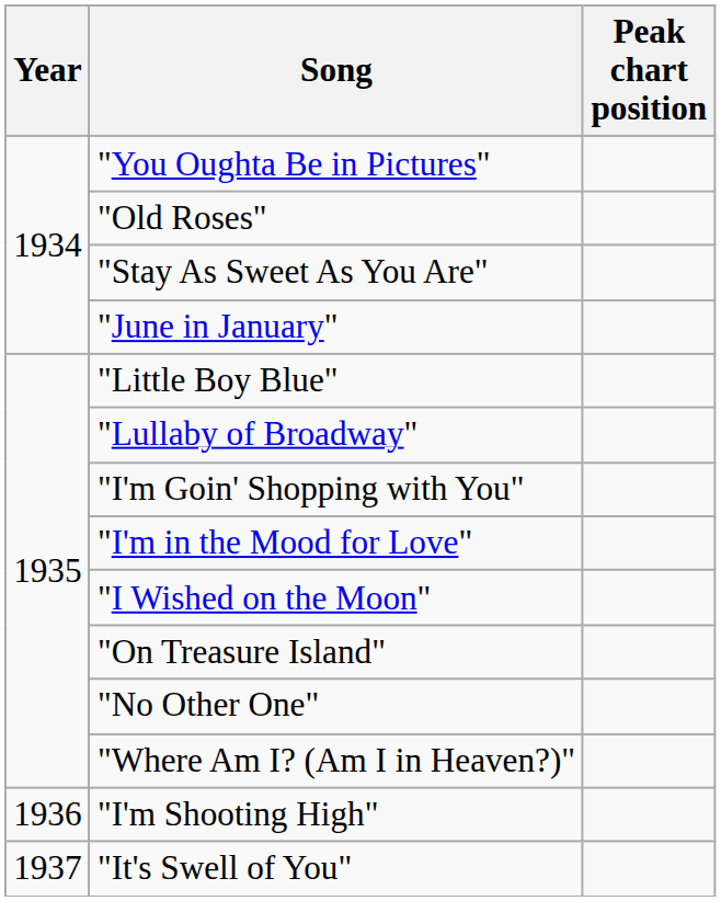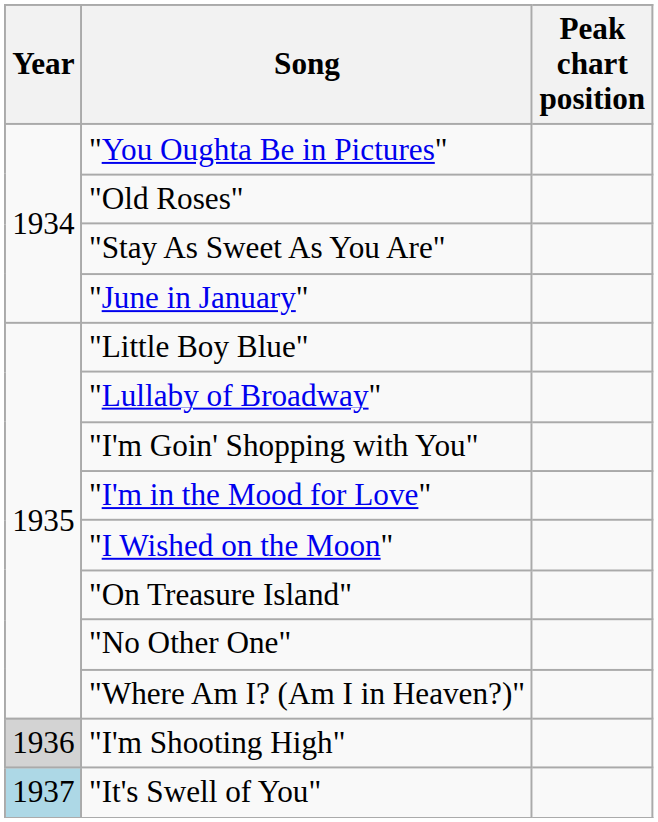"I'm Shooting High" | Year: no background -> lightgrey background
"It's Swell of You" | Year: no background -> lightblue background
